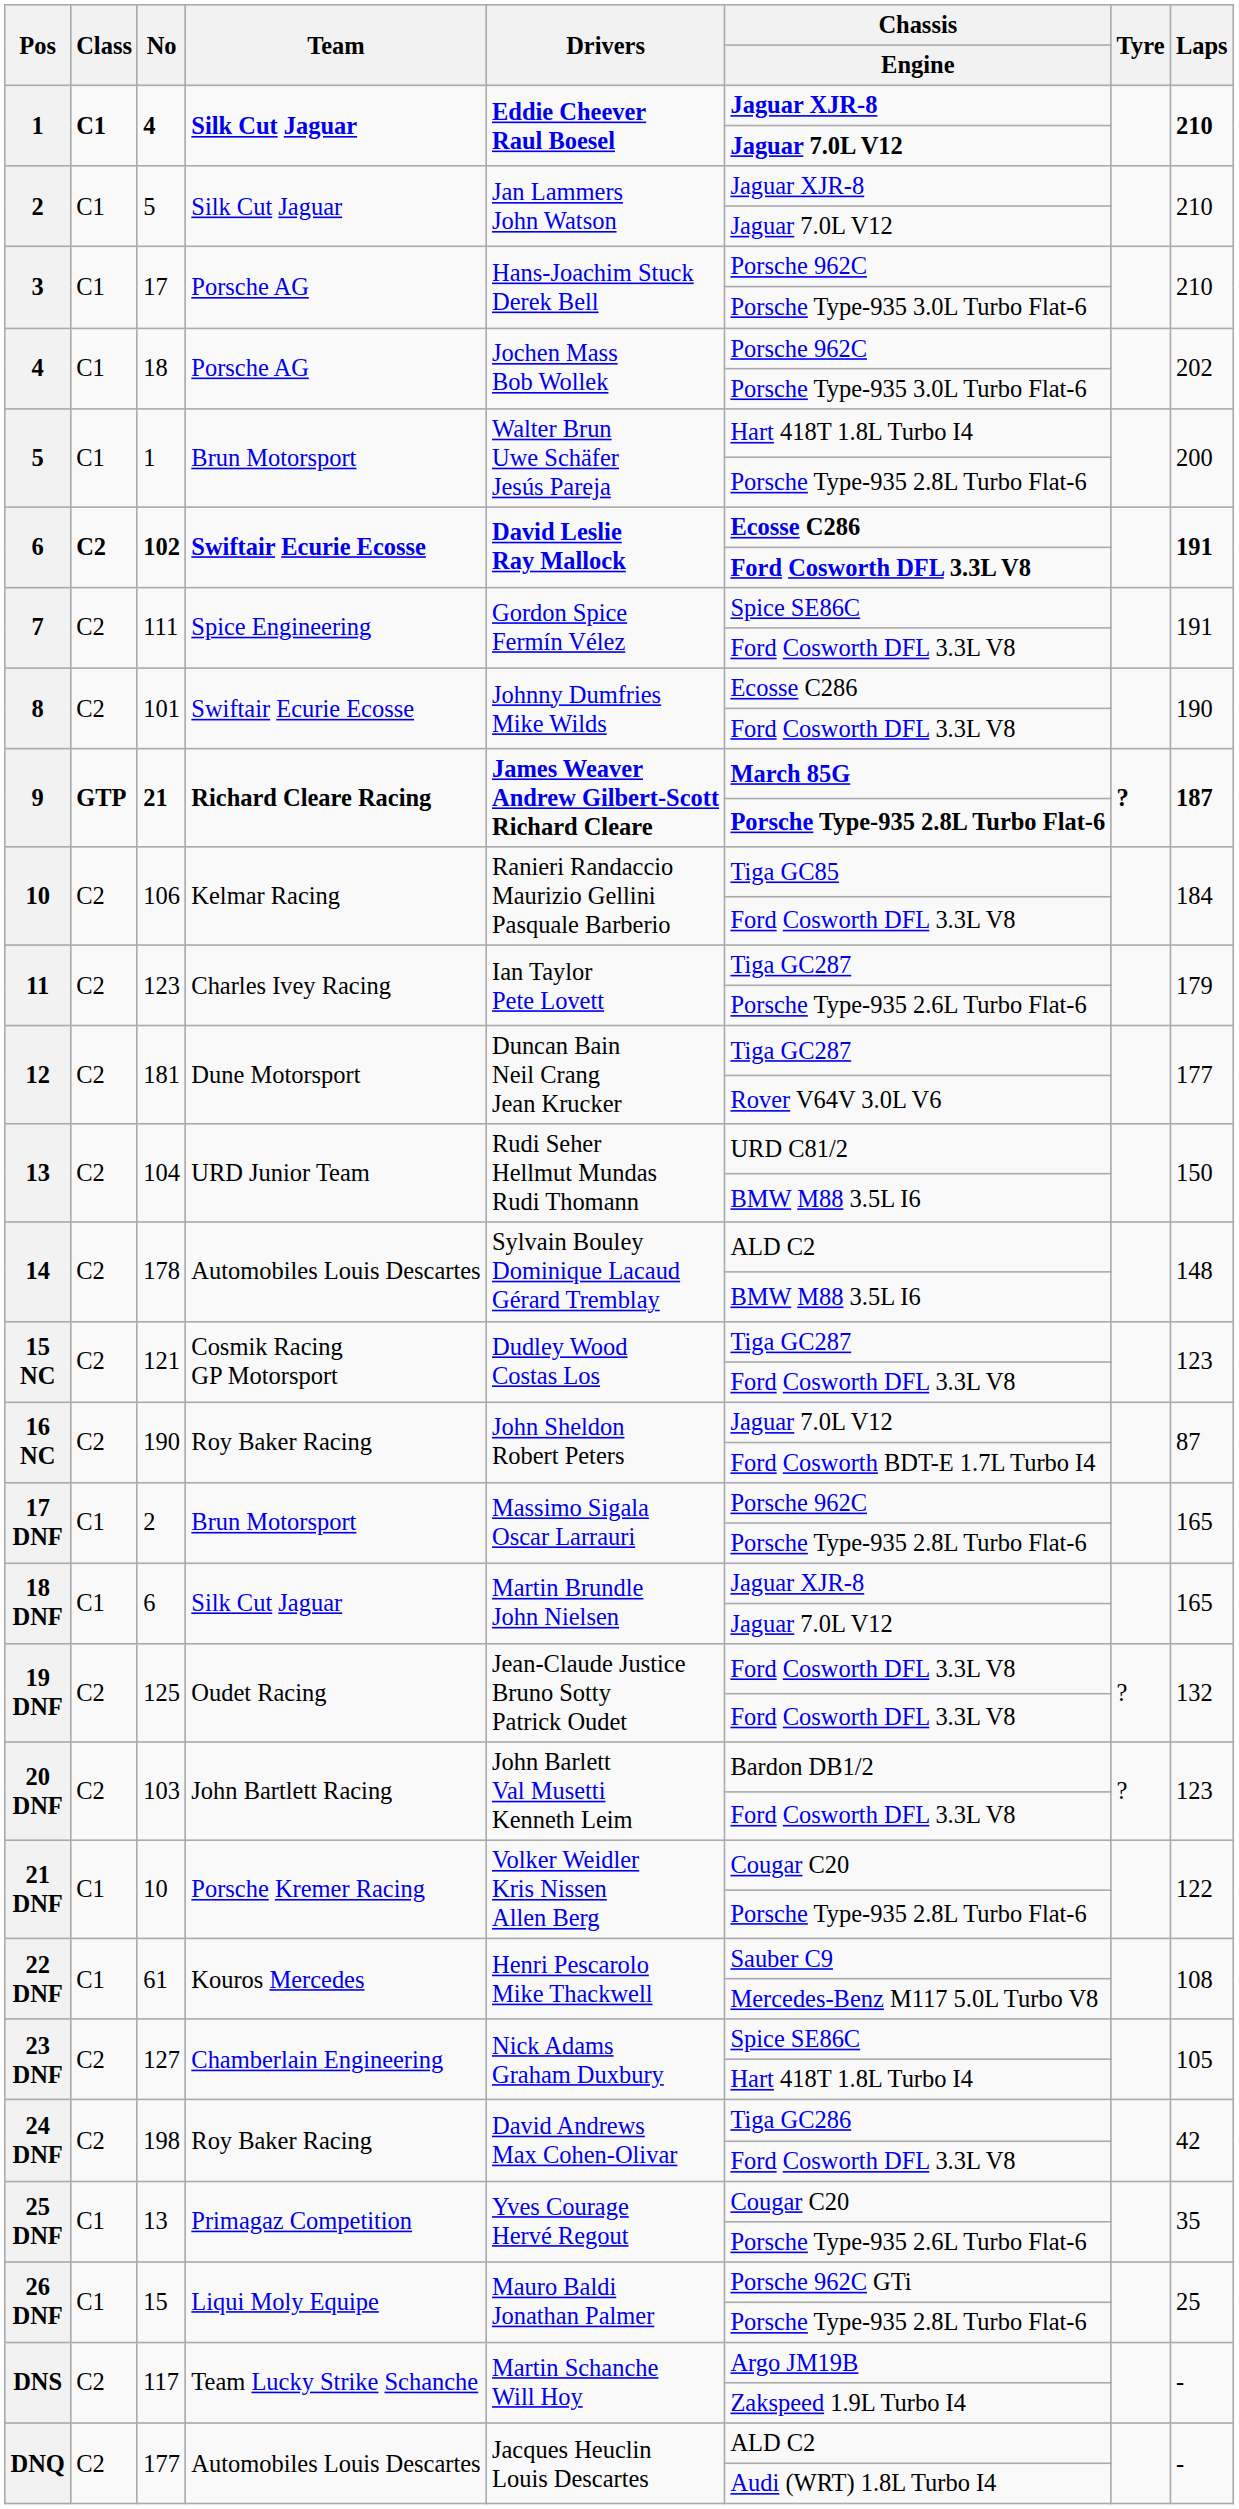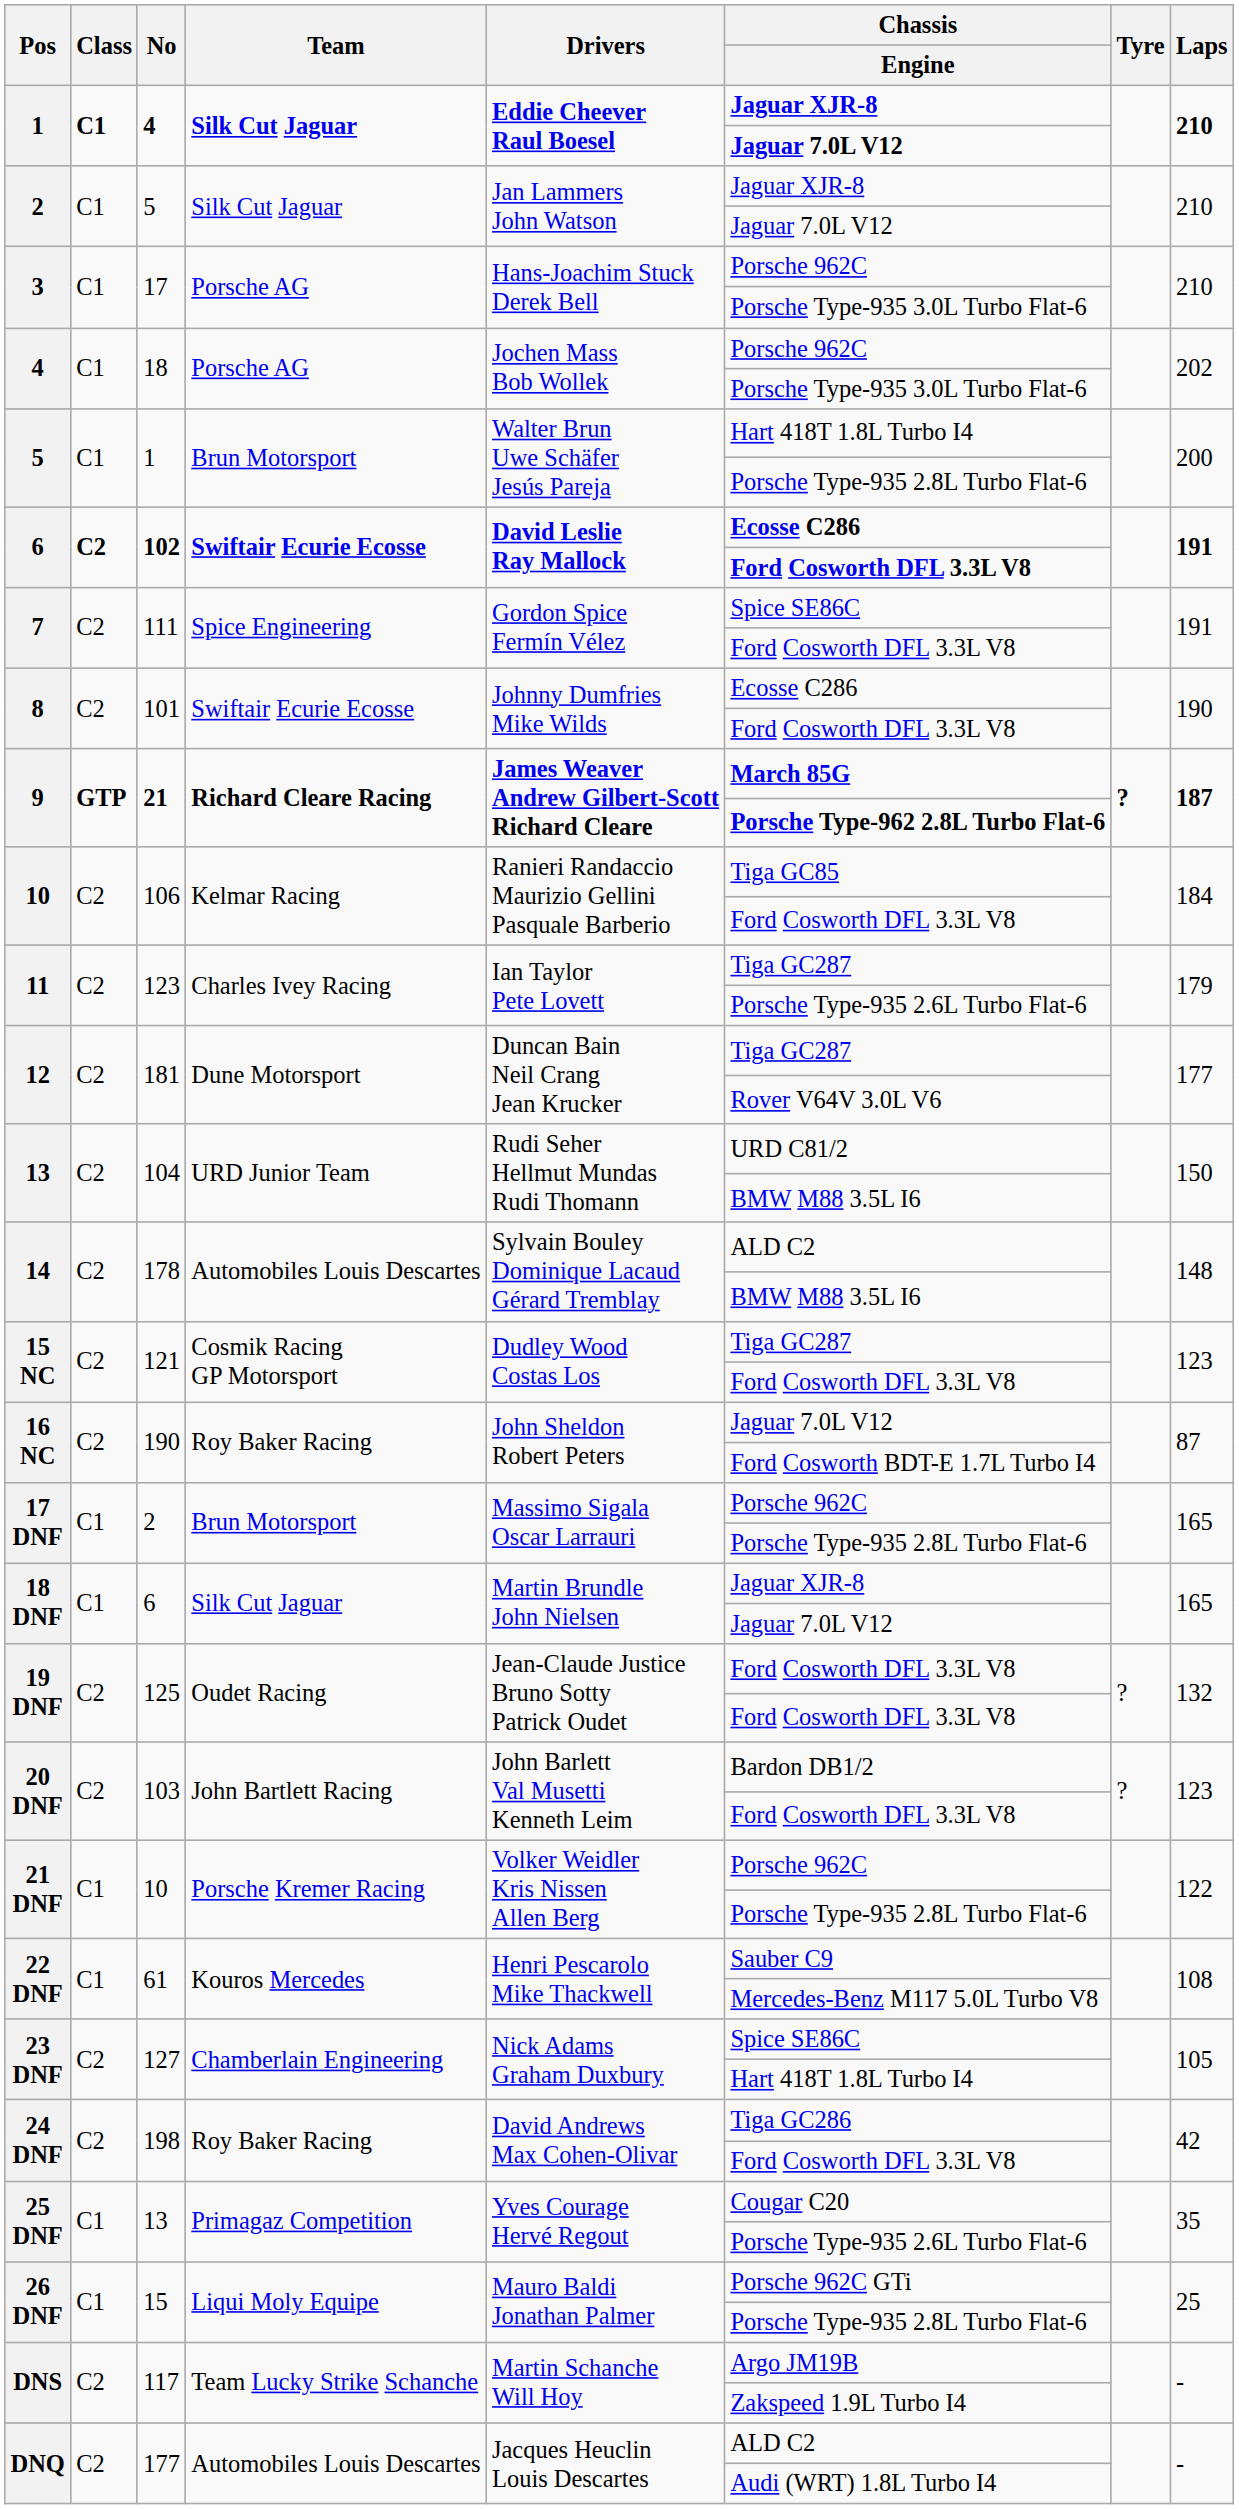row 20 | Chassis / Engine: Porsche Type-935 2.8L Turbo Flat-6 -> Porsche Type-962 2.8L Turbo Flat-6
row 43 | Chassis / Engine: Cougar C20 -> Porsche 962C
